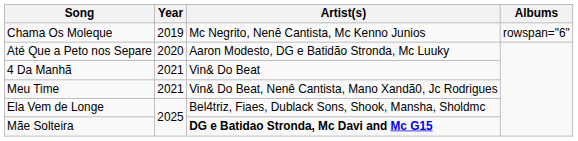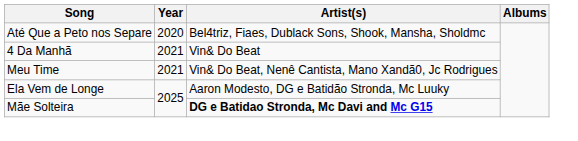- row: Chama Os Moleque | 2019 | Mc Negrito, Nenê Cantista, Mc Kenno Junios | rowspan="6"
Até Que a Peto nos Separe | Artist(s): Aaron Modesto, DG e Batidão Stronda, Mc Luuky -> Bel4triz, Fiaes, Dublack Sons, Shook, Mansha, Sholdmc
Ela Vem de Longe | Artist(s): Bel4triz, Fiaes, Dublack Sons, Shook, Mansha, Sholdmc -> Aaron Modesto, DG e Batidão Stronda, Mc Luuky
